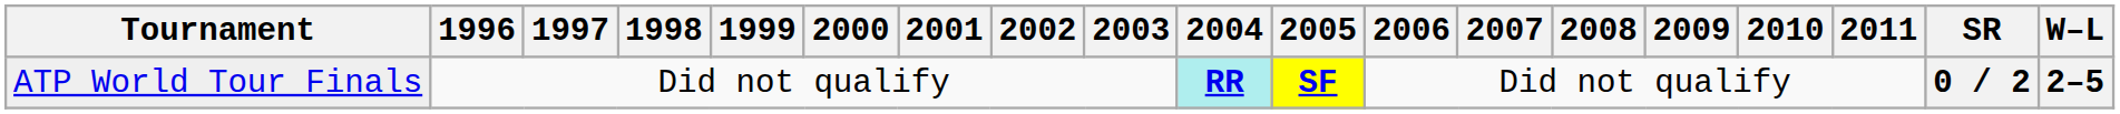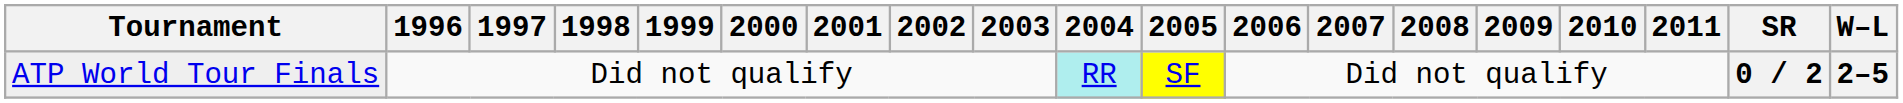ATP World Tour Finals | 2004: bold -> normal
ATP World Tour Finals | 2005: bold -> normal
